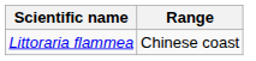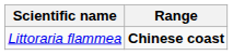Littoraria flammea | Range: normal -> bold
